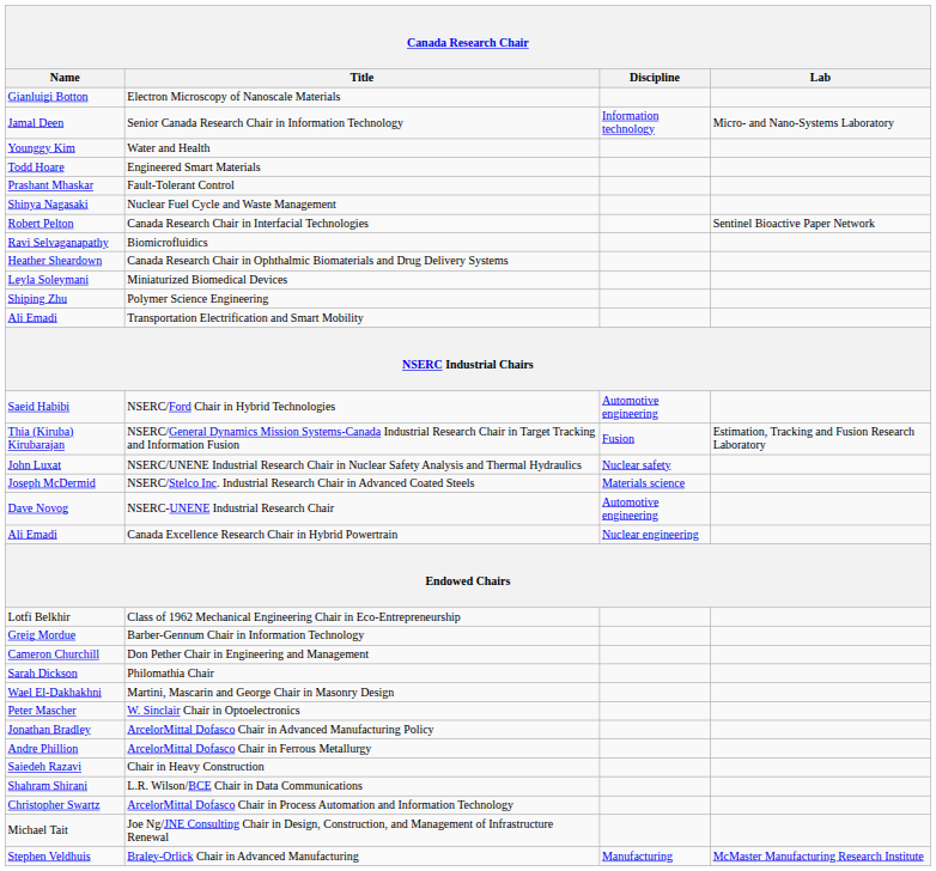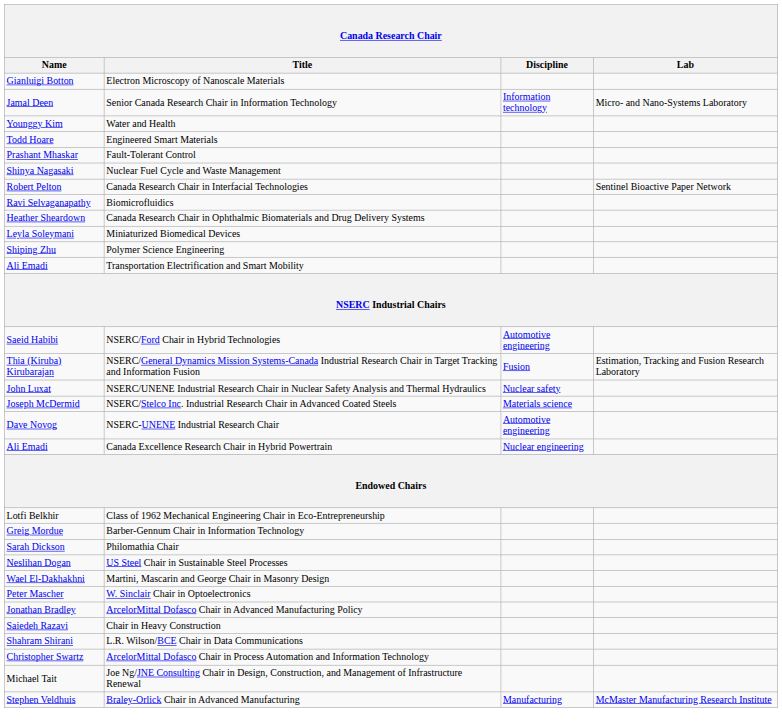- row: Cameron Churchill | Don Pether Chair in Engineering and Management
+ row: Neslihan Dogan | US Steel Chair in Sustainable Steel Processes
- row: Andre Phillion | ArcelorMittal Dofasco Chair in Ferrous Metallurgy
